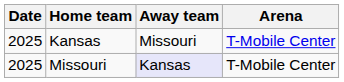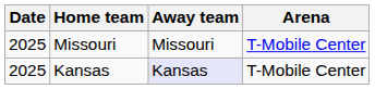row 2 | Home team: Kansas -> Missouri
row 3 | Home team: Missouri -> Kansas
